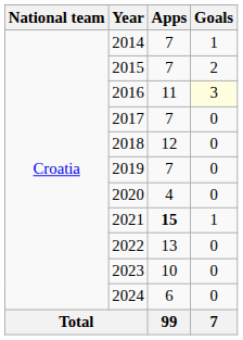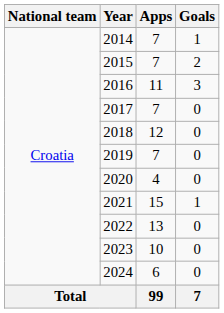2016 | Goals: lightyellow background -> no background
2021 | Apps: bold -> normal
